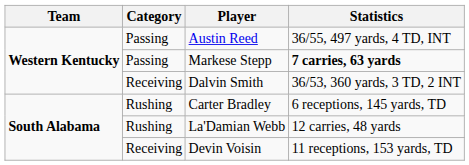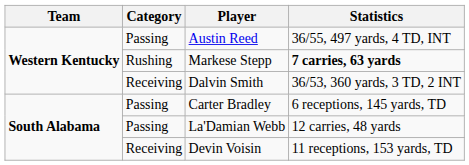Markese Stepp | Category: Passing -> Rushing
Carter Bradley | Category: Rushing -> Passing
La'Damian Webb | Category: Rushing -> Passing
